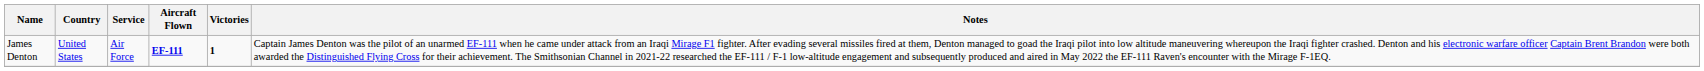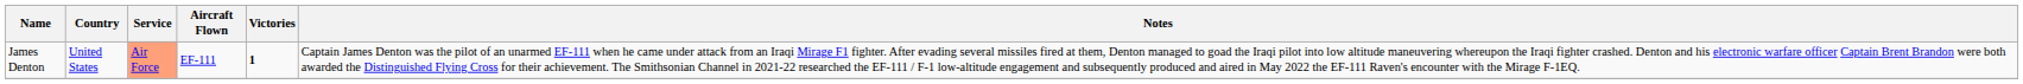James Denton | Service: no background -> lightsalmon background
James Denton | Aircraft Flown: bold -> normal
